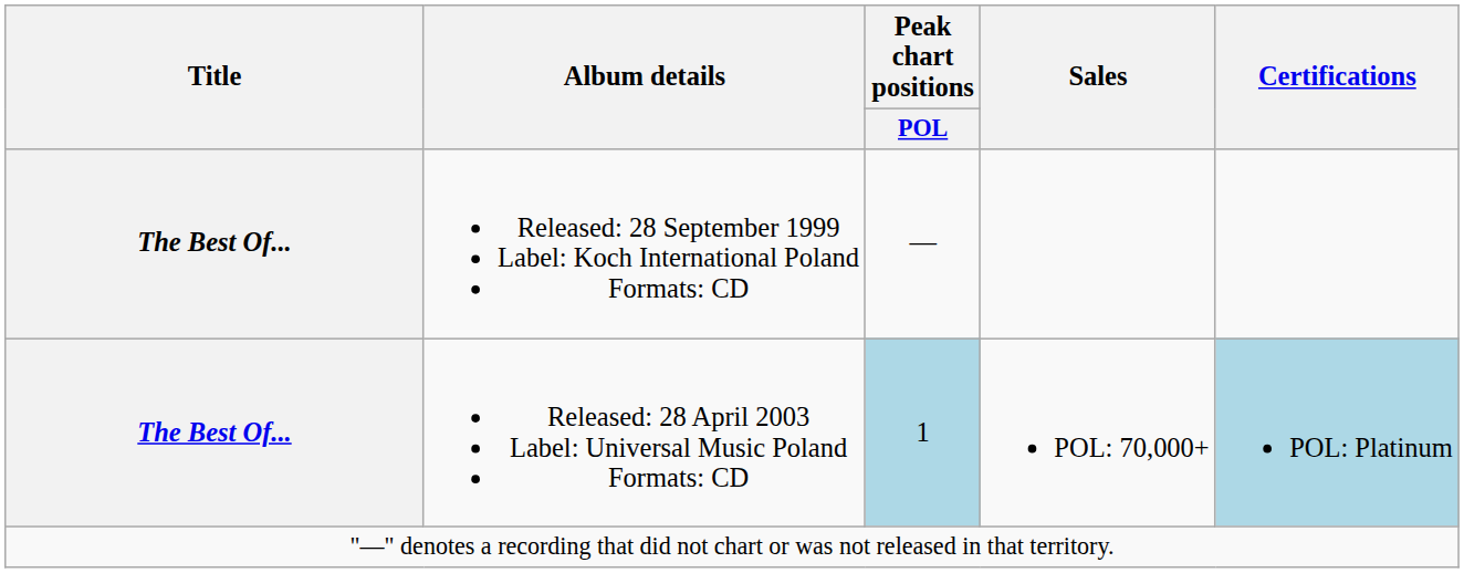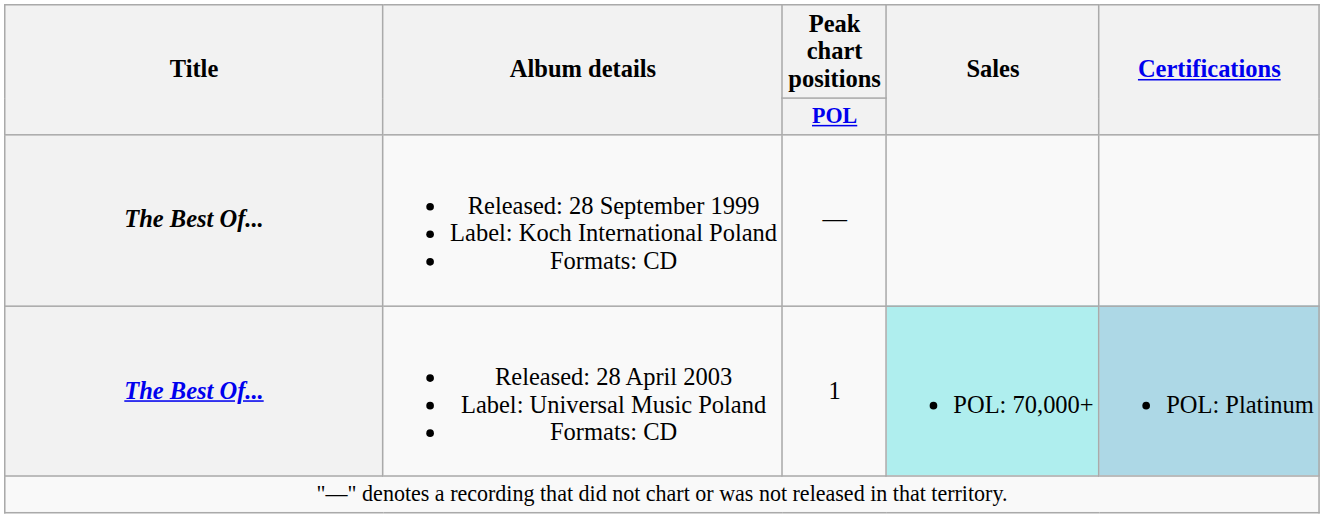row 4 | Peak chart positions / POL: lightblue background -> no background
row 4 | Sales: no background -> paleturquoise background
